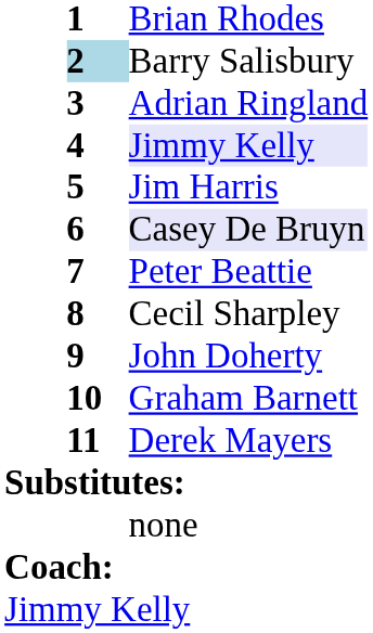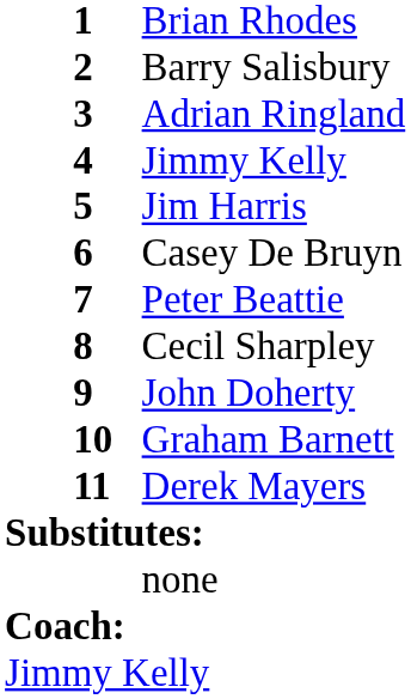Barry Salisbury | column 1: lightblue background -> no background
4 / Jimmy Kelly | column 2: lavender background -> no background
Casey De Bruyn | column 2: lavender background -> no background
